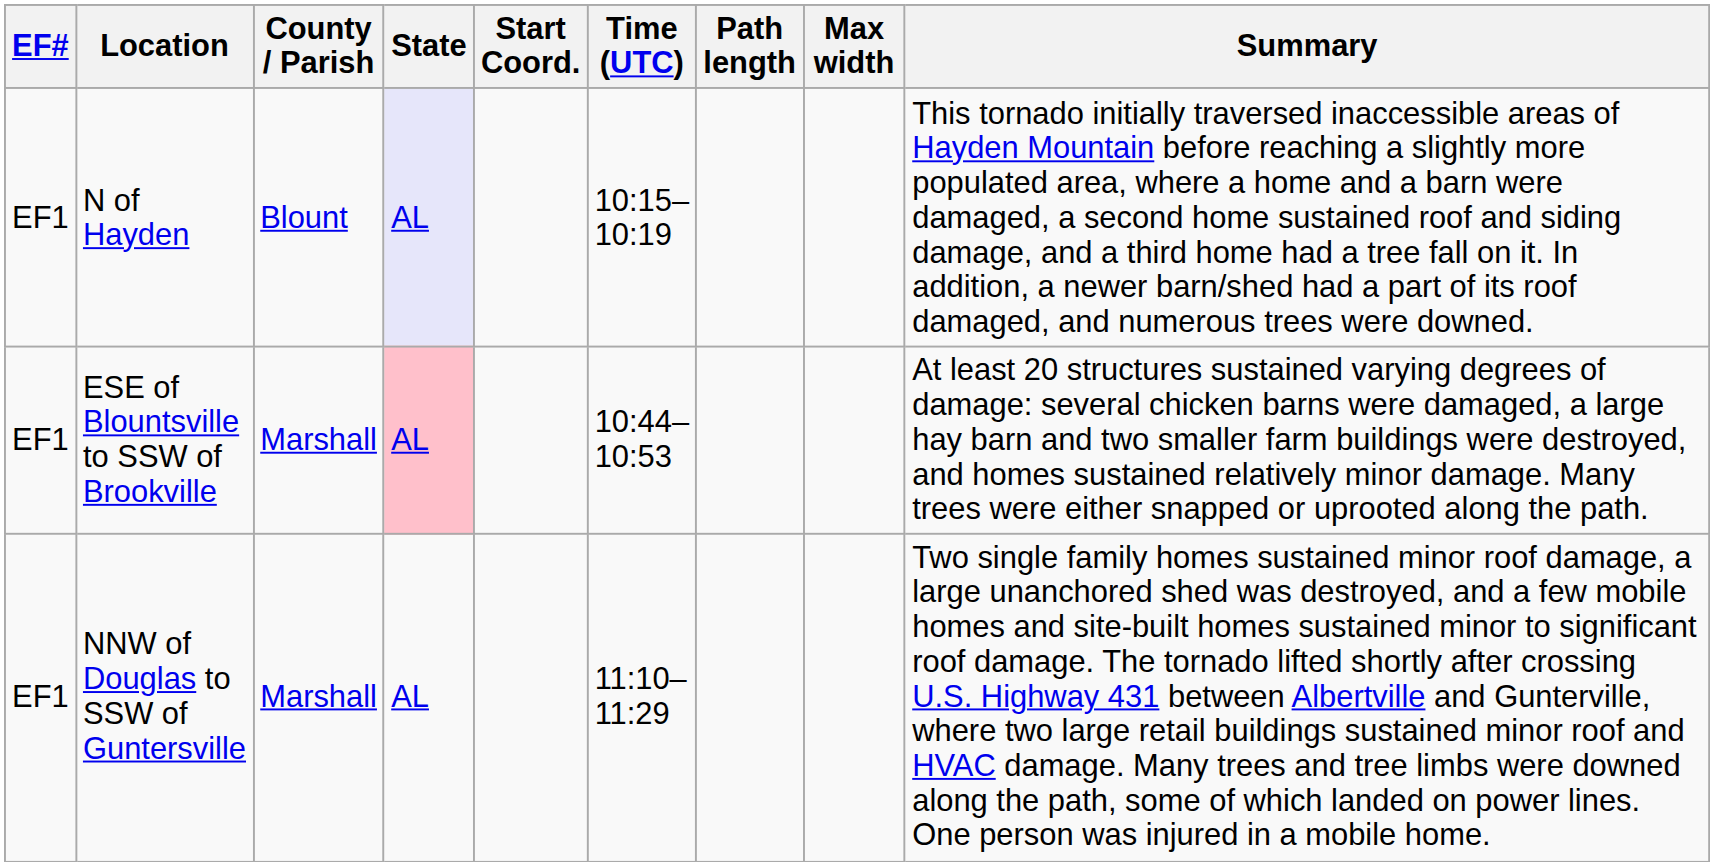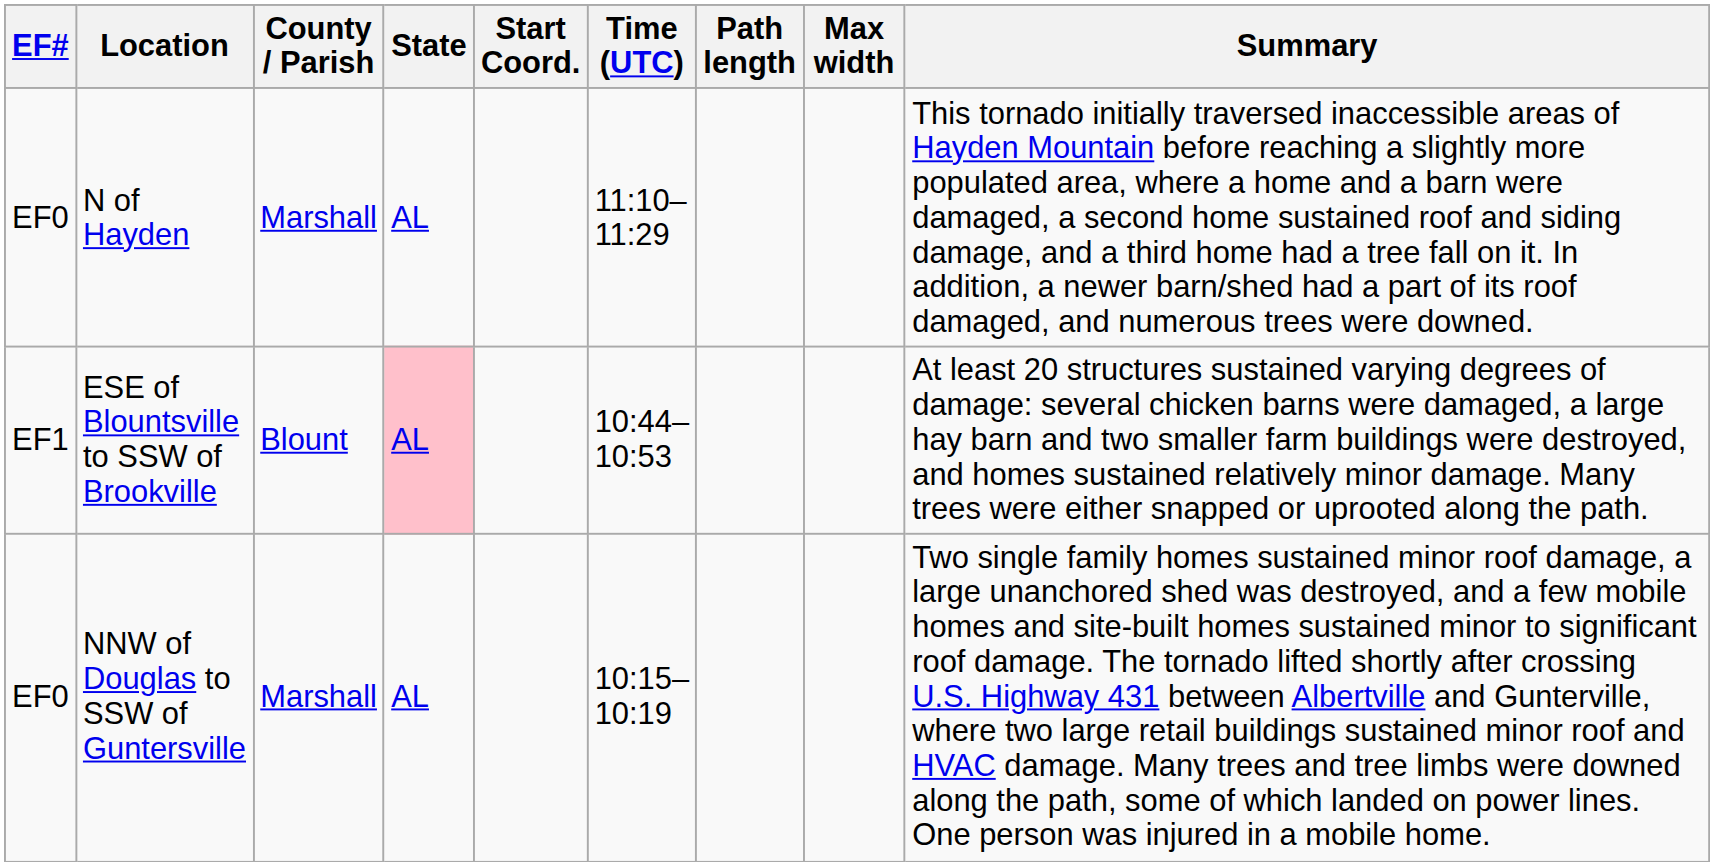N of Hayden | EF#: EF1 -> EF0
N of Hayden | County / Parish: Blount -> Marshall
N of Hayden | State: lavender background -> no background
N of Hayden | Time (UTC): 10:15–10:19 -> 11:10–11:29
ESE of Blountsville to SSW of Brookville | County / Parish: Marshall -> Blount
NNW of Douglas to SSW of Guntersville | EF#: EF1 -> EF0
NNW of Douglas to SSW of Guntersville | Time (UTC): 11:10–11:29 -> 10:15–10:19
